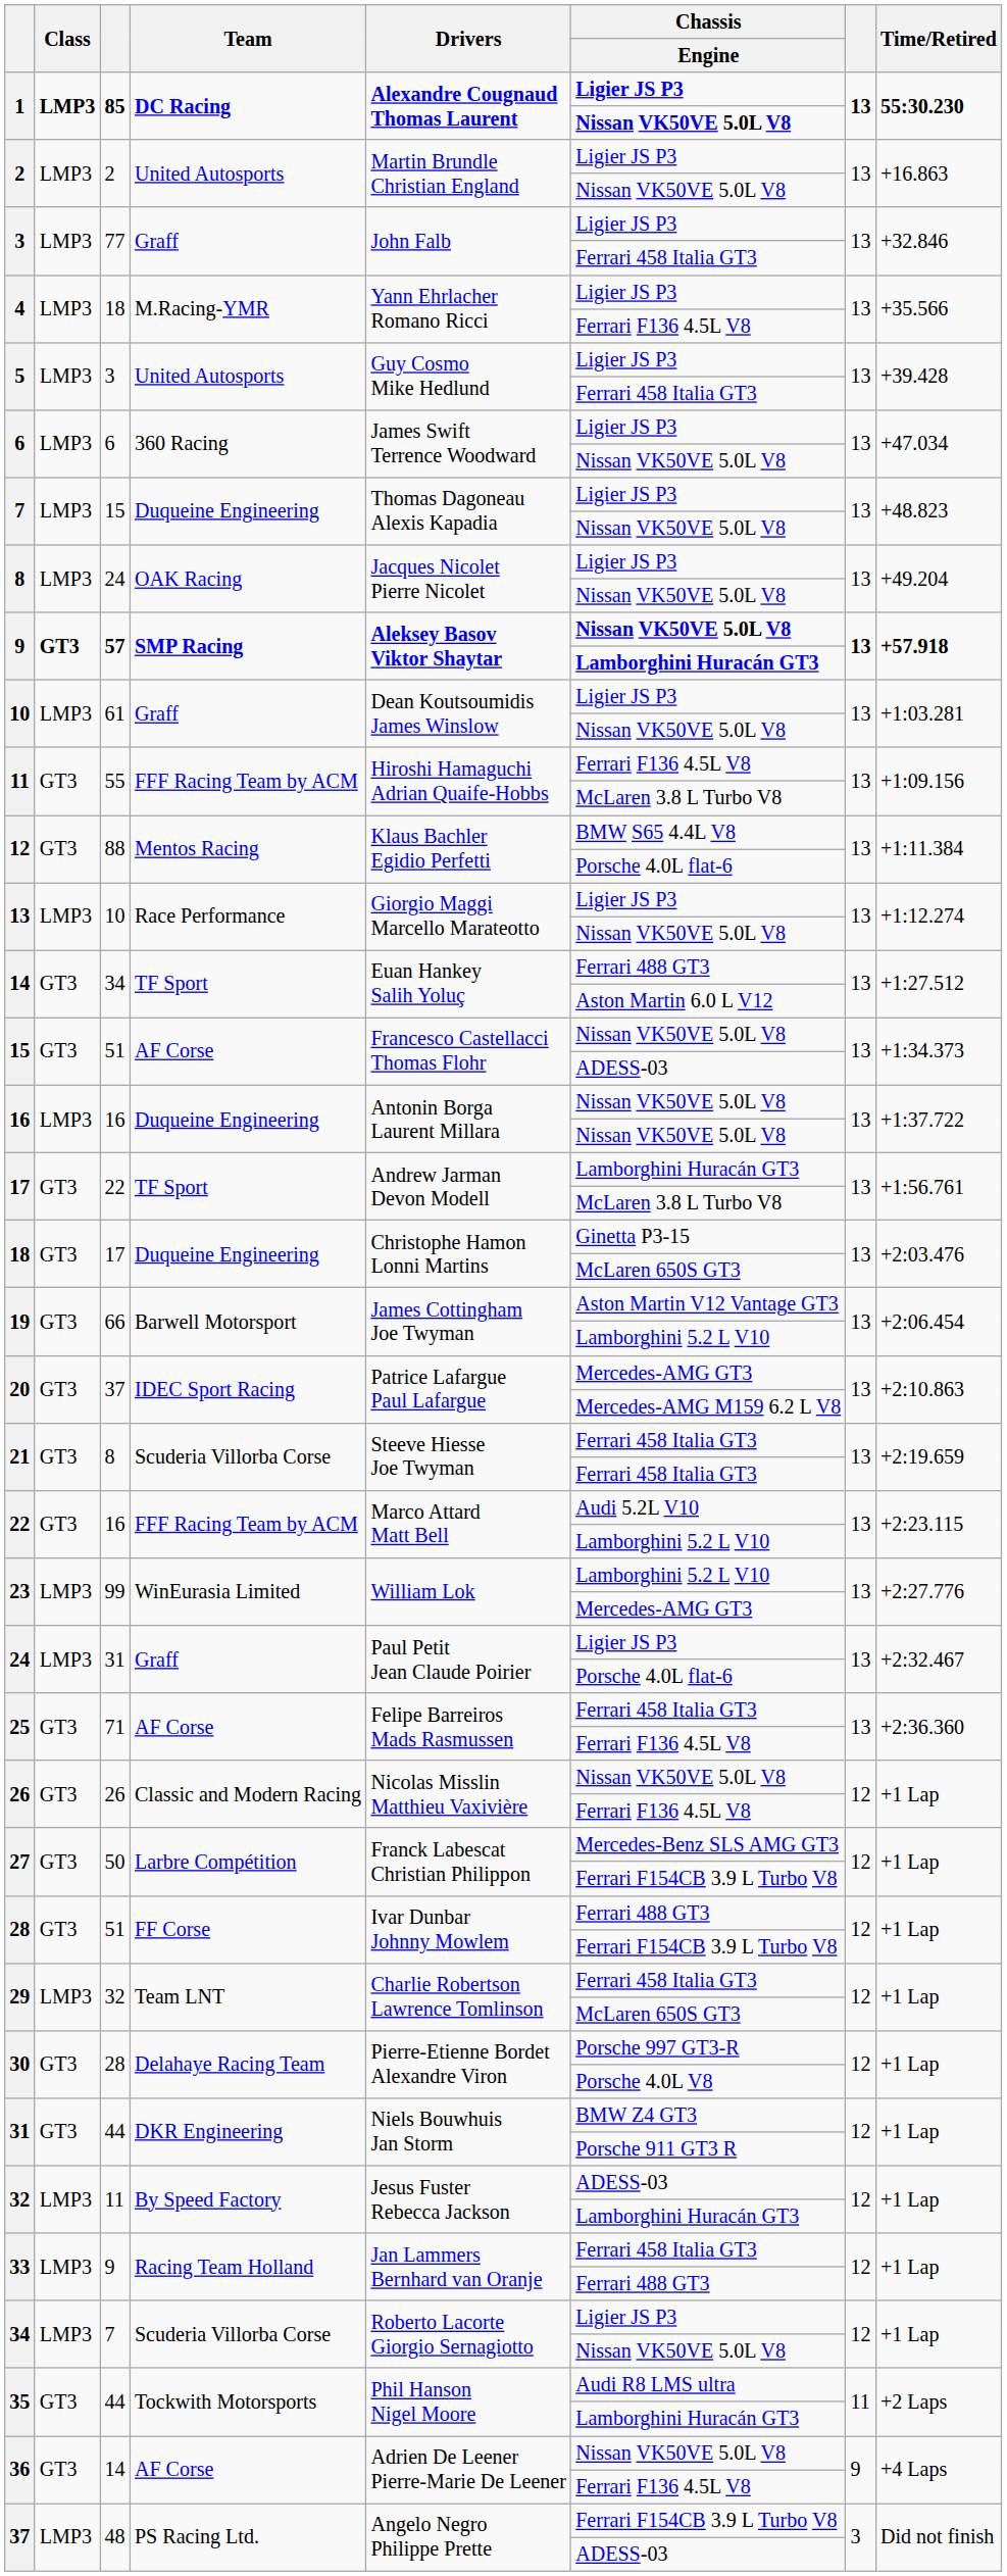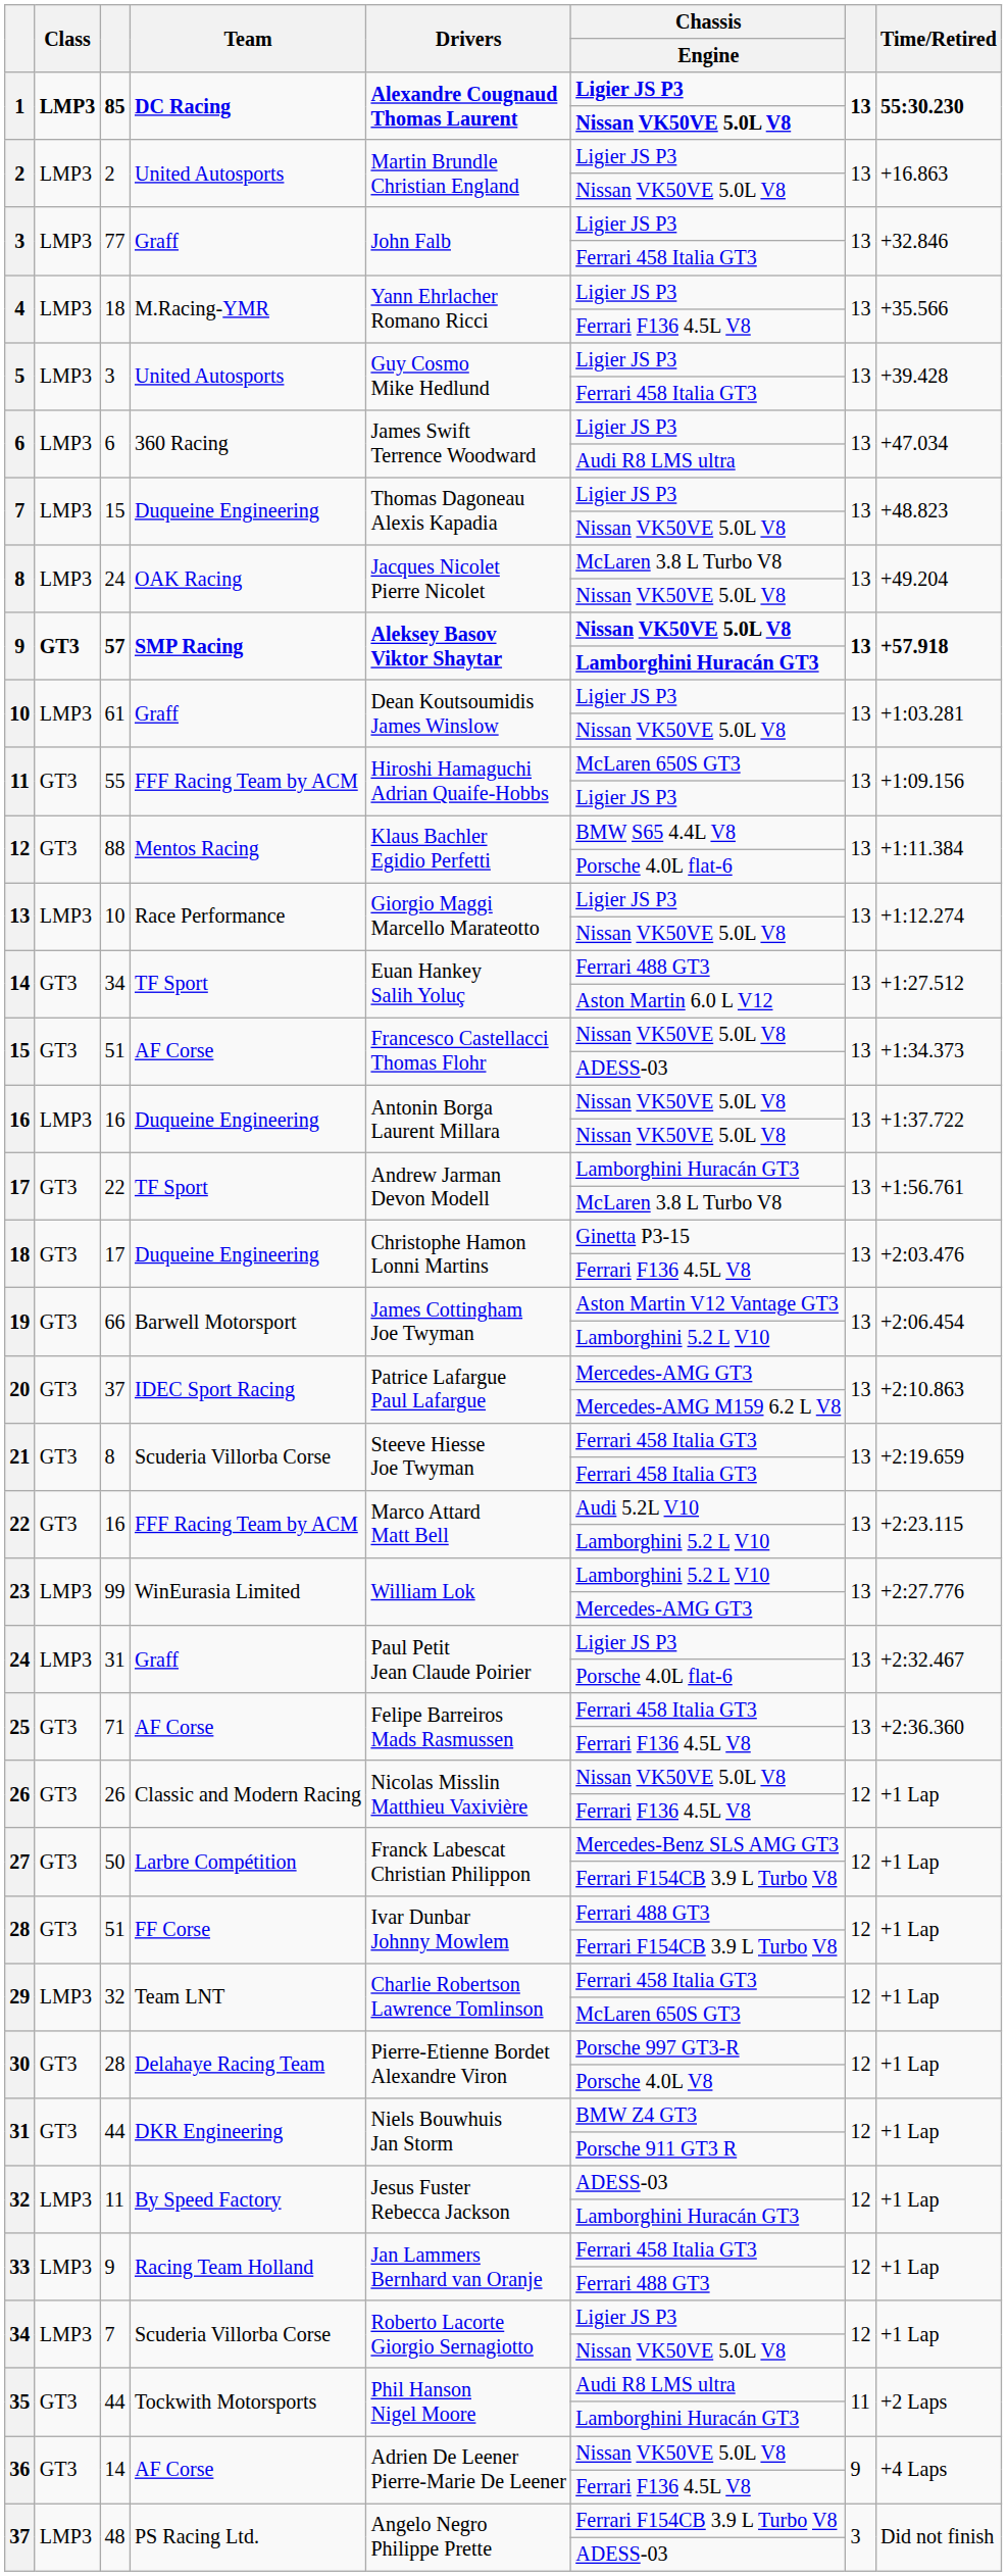row 14 | Chassis / Engine: Nissan VK50VE 5.0L V8 -> Audi R8 LMS ultra
row 17 | Chassis / Engine: Ligier JS P3 -> McLaren 3.8 L Turbo V8
row 23 | Chassis / Engine: Ferrari F136 4.5L V8 -> McLaren 650S GT3
row 24 | Chassis / Engine: McLaren 3.8 L Turbo V8 -> Ligier JS P3
row 38 | Chassis / Engine: McLaren 650S GT3 -> Ferrari F136 4.5L V8
